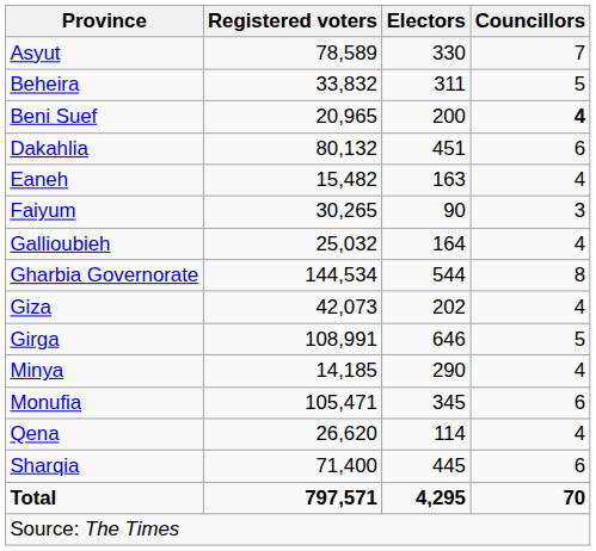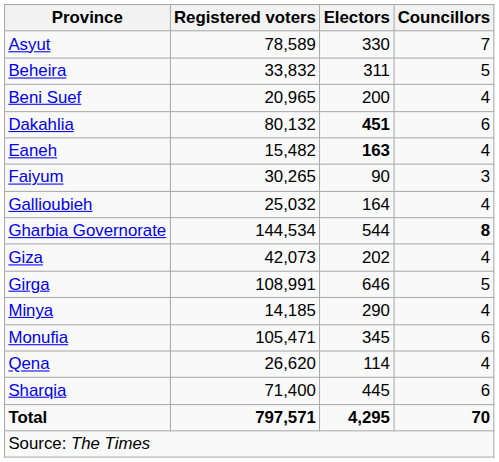Beni Suef | Councillors: bold -> normal
Dakahlia | Electors: normal -> bold
Eaneh | Electors: normal -> bold
Gharbia Governorate | Councillors: normal -> bold
